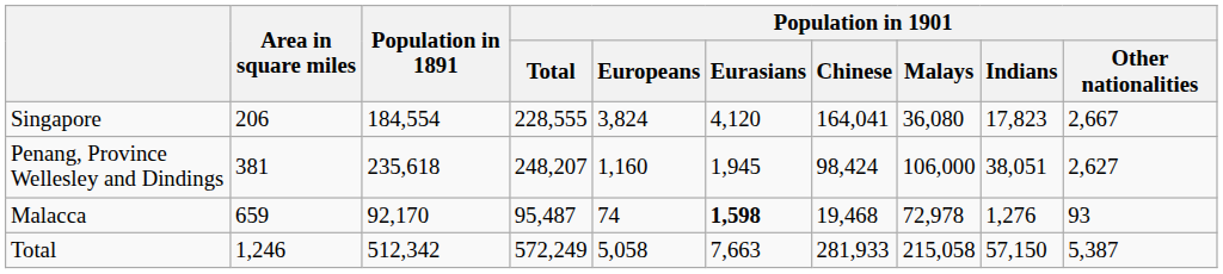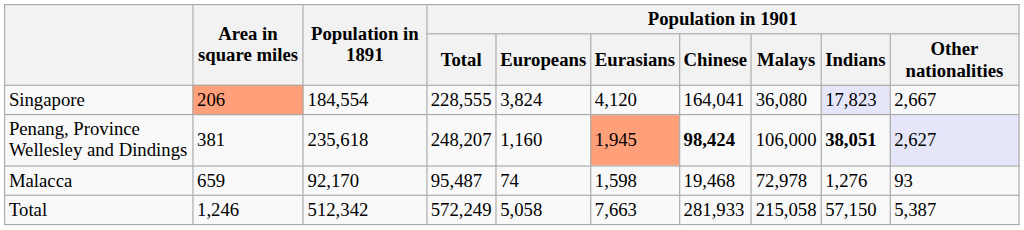Singapore | Area in square miles: no background -> lightsalmon background
Singapore | Population in 1901 / Indians: no background -> lavender background
Penang, Province Wellesley and Dindings | Population in 1901 / Eurasians: no background -> lightsalmon background
Penang, Province Wellesley and Dindings | Population in 1901 / Chinese: normal -> bold
Penang, Province Wellesley and Dindings | Population in 1901 / Indians: normal -> bold
Penang, Province Wellesley and Dindings | Population in 1901 / Other nationalities: no background -> lavender background
Malacca | Population in 1901 / Eurasians: bold -> normal
